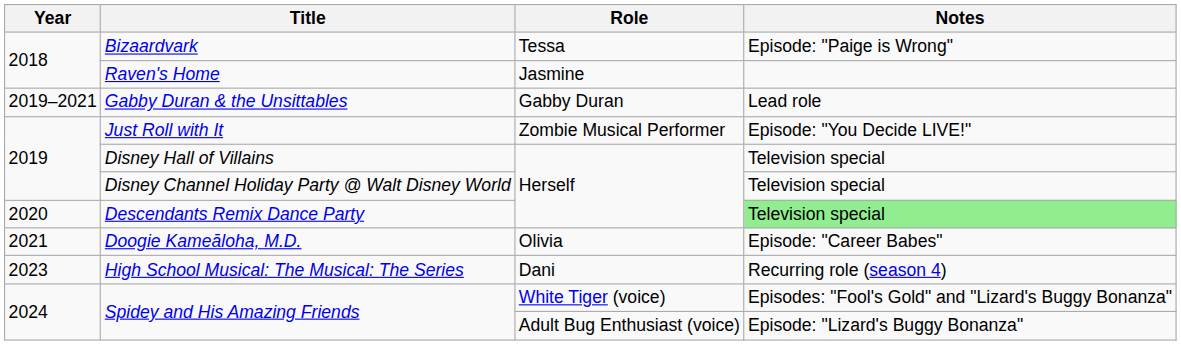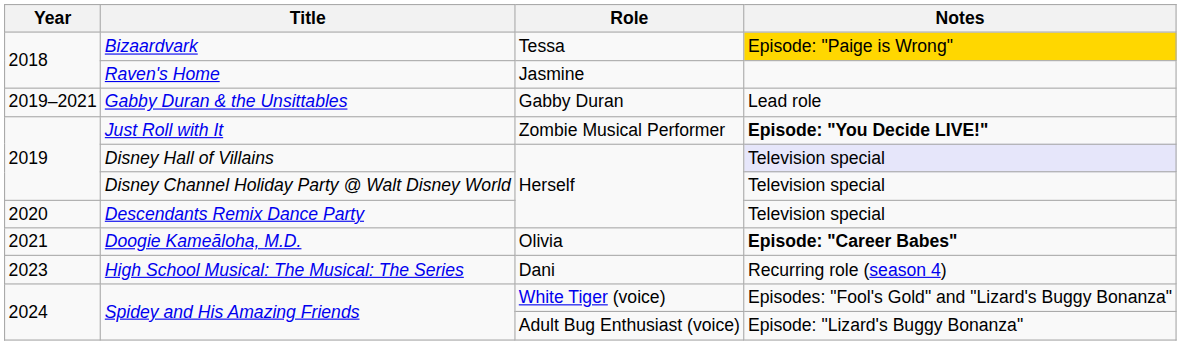Bizaardvark | Notes: no background -> gold background
Just Roll with It | Notes: normal -> bold
Disney Hall of Villains | Notes: no background -> lavender background
Descendants Remix Dance Party | Notes: lightgreen background -> no background
Doogie Kameāloha, M.D. | Notes: normal -> bold
